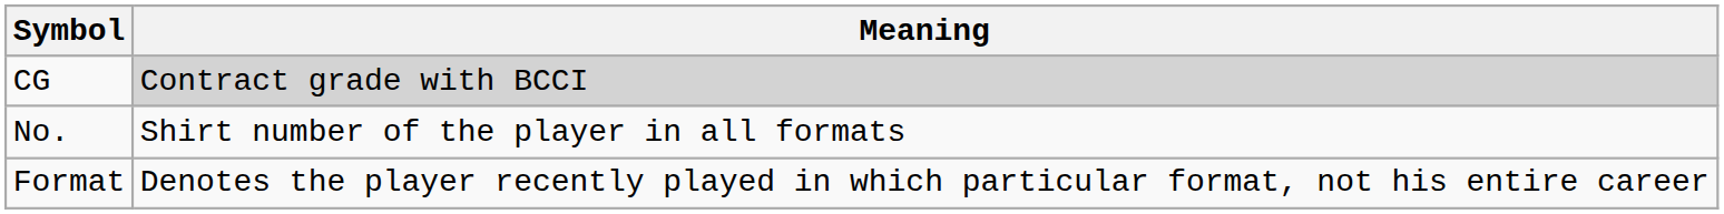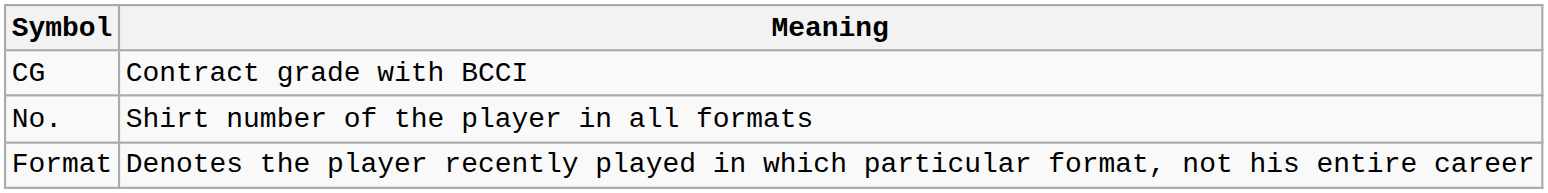CG | Meaning: lightgrey background -> no background
